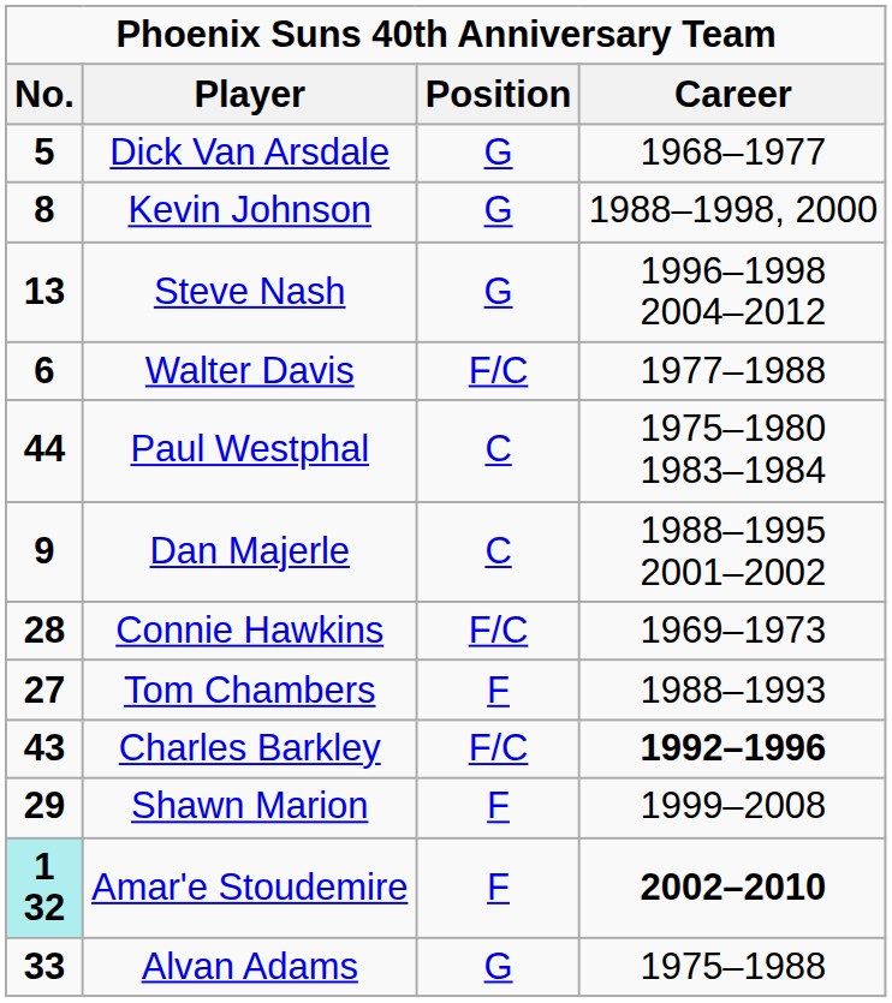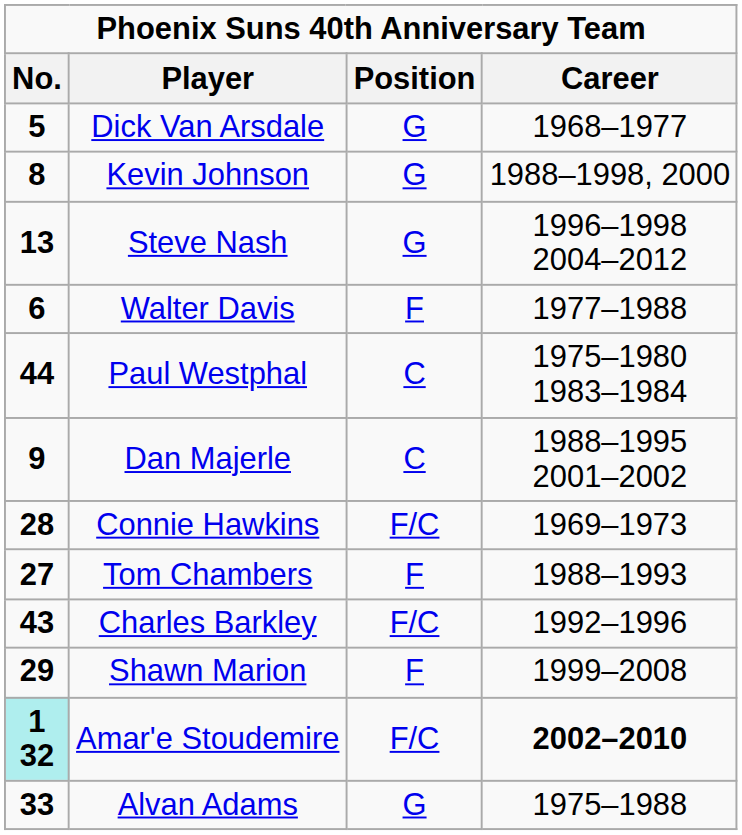Walter Davis | Position: F/C -> F
Charles Barkley | Career: bold -> normal
Amar'e Stoudemire | Position: F -> F/C
